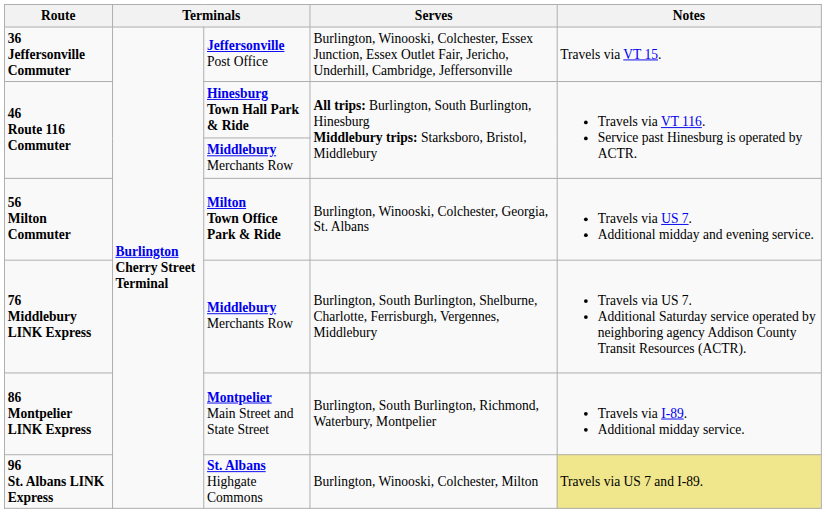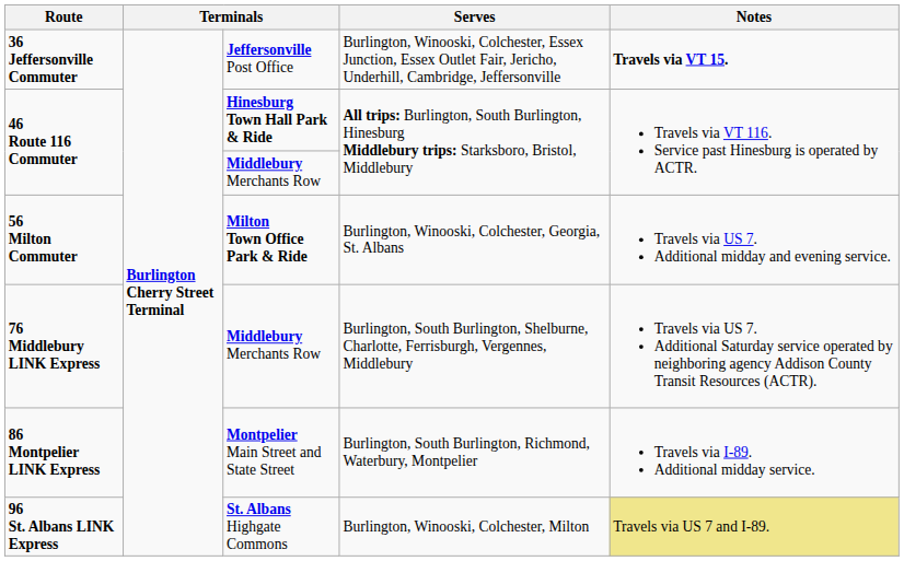36 Jeffersonville Commuter | Notes: normal -> bold
